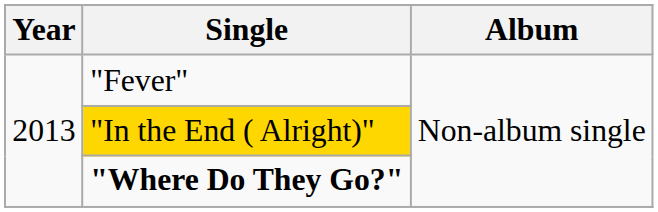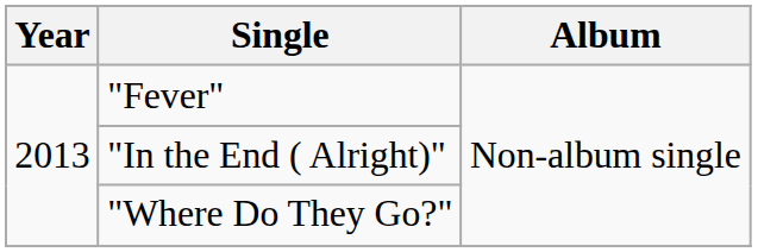"In the End ( Alright)" | Single: gold background -> no background
"Where Do They Go?" | Single: bold -> normal
